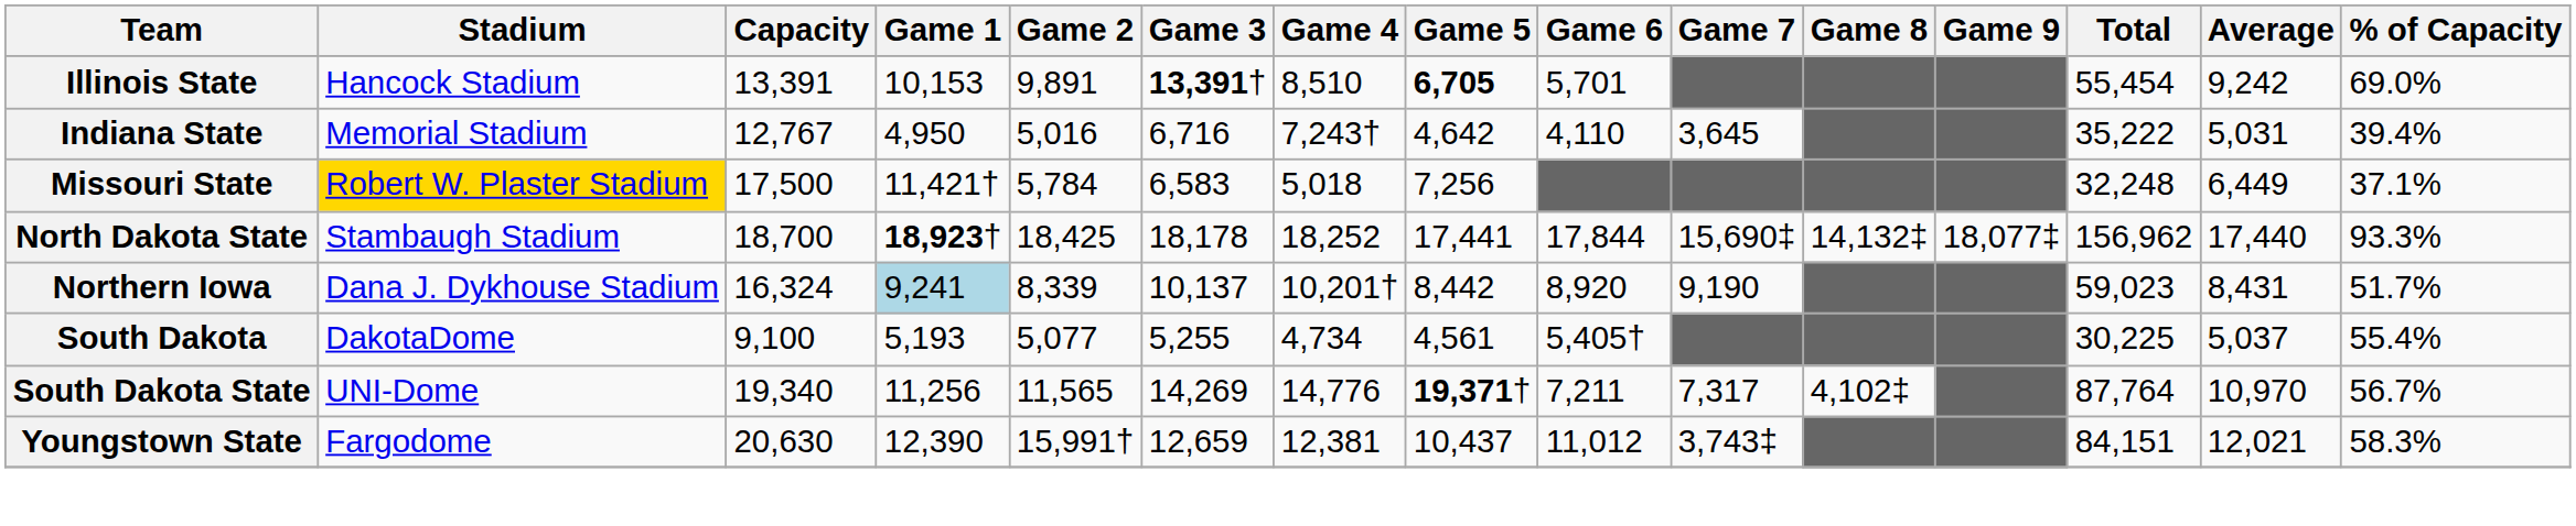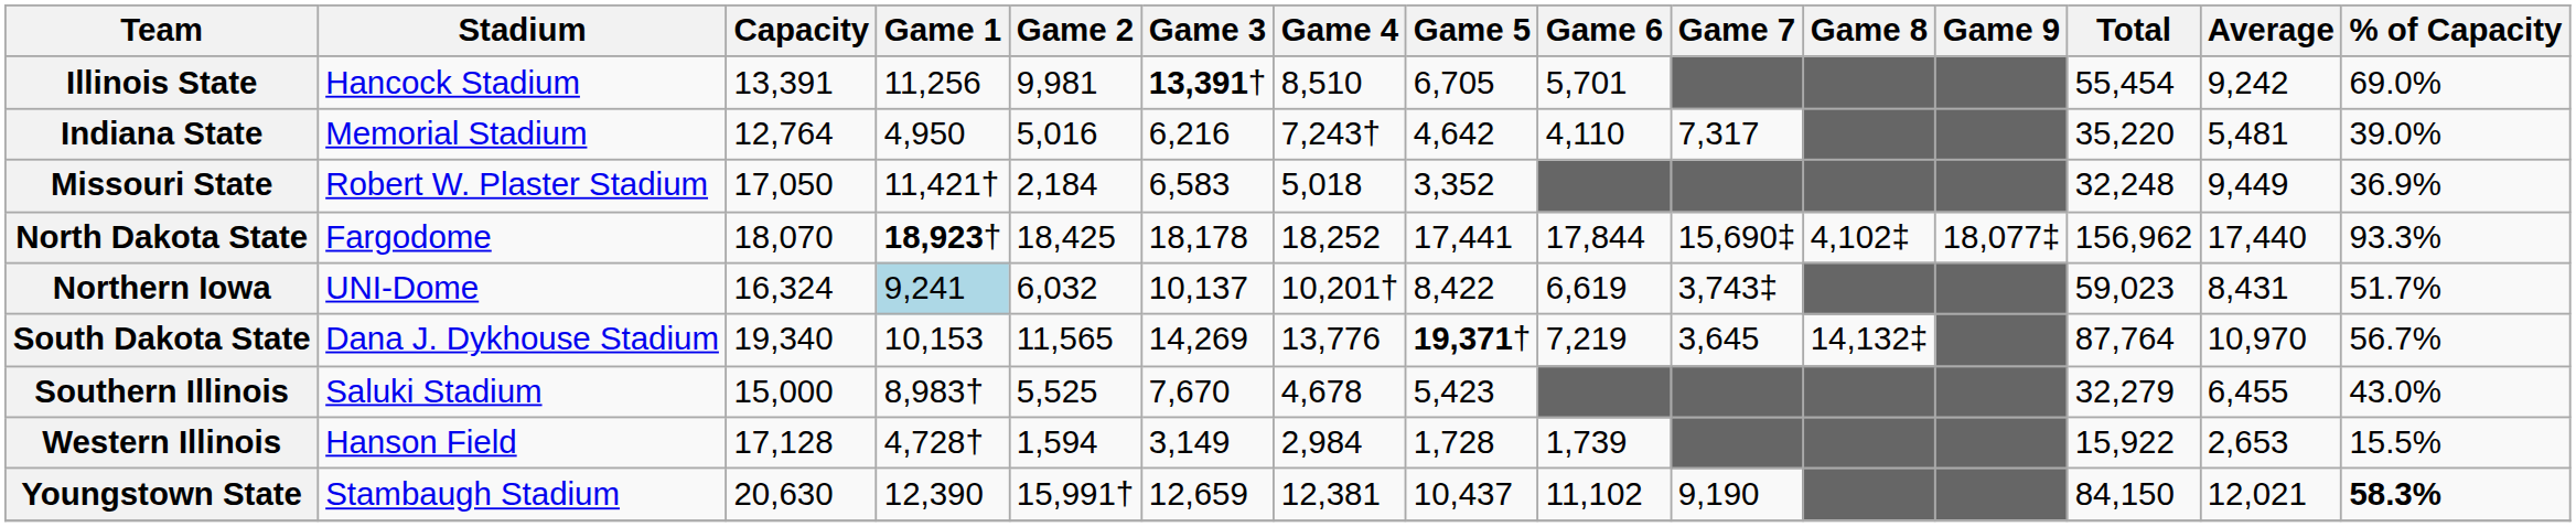Illinois State | Game 1: 10,153 -> 11,256
Illinois State | Game 2: 9,891 -> 9,981
Illinois State | Game 5: bold -> normal
Indiana State | Capacity: 12,767 -> 12,764
Indiana State | Game 3: 6,716 -> 6,216
Indiana State | Game 7: 3,645 -> 7,317
Indiana State | Total: 35,222 -> 35,220
Indiana State | Average: 5,031 -> 5,481
Indiana State | % of Capacity: 39.4% -> 39.0%
Missouri State | Stadium: gold background -> no background
Missouri State | Capacity: 17,500 -> 17,050
Missouri State | Game 2: 5,784 -> 2,184
Missouri State | Game 5: 7,256 -> 3,352
Missouri State | Average: 6,449 -> 9,449
Missouri State | % of Capacity: 37.1% -> 36.9%
North Dakota State | Stadium: Stambaugh Stadium -> Fargodome
North Dakota State | Capacity: 18,700 -> 18,070
North Dakota State | Game 8: 14,132‡ -> 4,102‡
Northern Iowa | Stadium: Dana J. Dykhouse Stadium -> UNI-Dome
Northern Iowa | Game 2: 8,339 -> 6,032
Northern Iowa | Game 5: 8,442 -> 8,422
Northern Iowa | Game 6: 8,920 -> 6,619
Northern Iowa | Game 7: 9,190 -> 3,743‡
- row: South Dakota | DakotaDome | 9,100 | 5,193 | 5,077 | 5,255 | 4,734 | 4,561 | 5,405† | 30,225 | 5,037 | 55.4%
South Dakota State | Stadium: UNI-Dome -> Dana J. Dykhouse Stadium
South Dakota State | Game 1: 11,256 -> 10,153
South Dakota State | Game 4: 14,776 -> 13,776
South Dakota State | Game 6: 7,211 -> 7,219
South Dakota State | Game 7: 7,317 -> 3,645
South Dakota State | Game 8: 4,102‡ -> 14,132‡
+ row: Southern Illinois | Saluki Stadium | 15,000 | 8,983† | 5,525 | 7,670 | 4,678 | 5,423 | 32,279 | 6,455 | 43.0%
+ row: Western Illinois | Hanson Field | 17,128 | 4,728† | 1,594 | 3,149 | 2,984 | 1,728 | 1,739 | 15,922 | 2,653 | 15.5%
Youngstown State | Stadium: Fargodome -> Stambaugh Stadium
Youngstown State | Game 6: 11,012 -> 11,102
Youngstown State | Game 7: 3,743‡ -> 9,190
Youngstown State | Total: 84,151 -> 84,150
Youngstown State | % of Capacity: normal -> bold
